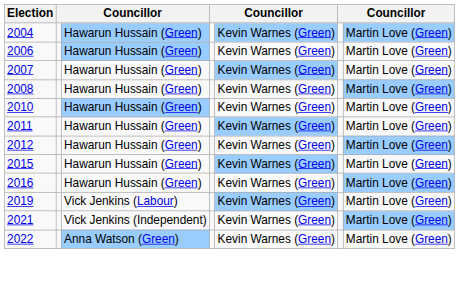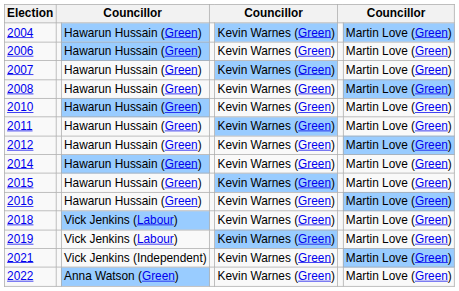+ row: 2014 | Hawarun Hussain (Green) | Kevin Warnes (Green) | Martin Love (Green)
+ row: 2018 | Vick Jenkins (Labour) | Kevin Warnes (Green) | Martin Love (Green)
